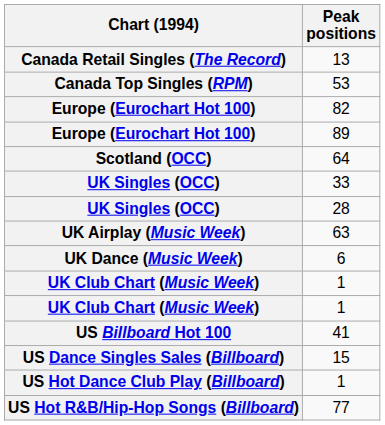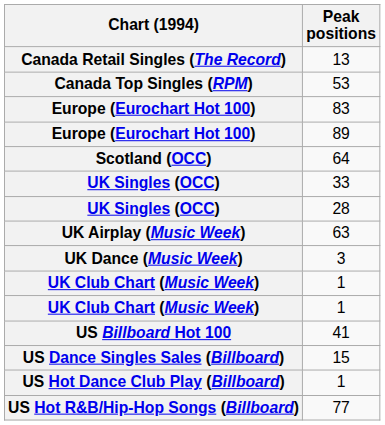row 4 | Peak positions: 82 -> 83
row 10 | Peak positions: 6 -> 3
